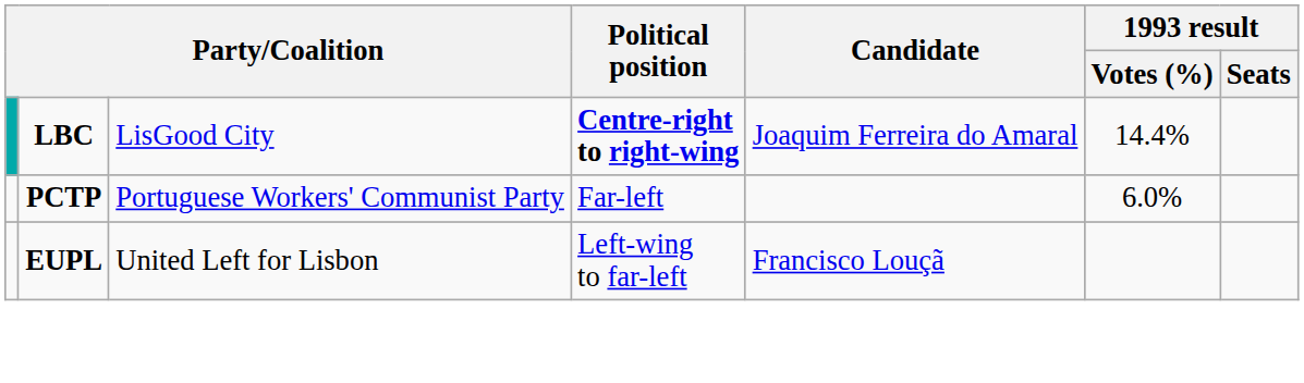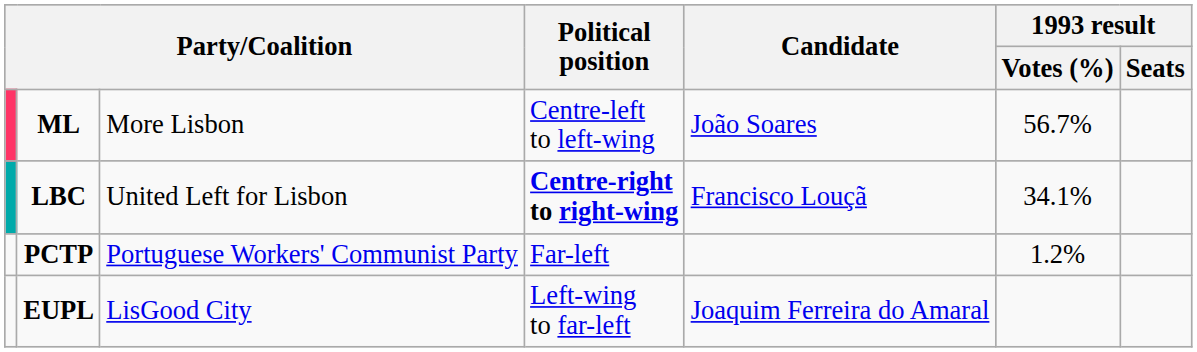+ row: ML | More Lisbon | Centre-left to left-wing | João Soares | 56.7%
LBC | column 3: LisGood City -> United Left for Lisbon
LBC | Candidate: Joaquim Ferreira do Amaral -> Francisco Louçã
LBC | 1993 result / Votes (%): 14.4% -> 34.1%
PCTP | 1993 result / Votes (%): 6.0% -> 1.2%
EUPL | column 3: United Left for Lisbon -> LisGood City
EUPL | Candidate: Francisco Louçã -> Joaquim Ferreira do Amaral
